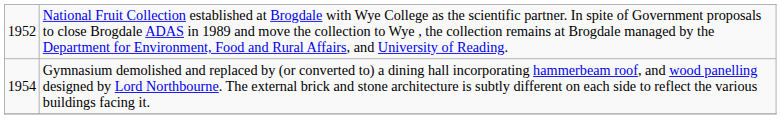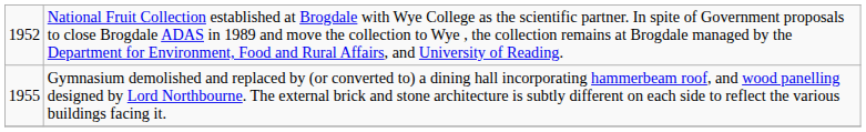row 2 | column 1: 1954 -> 1955
